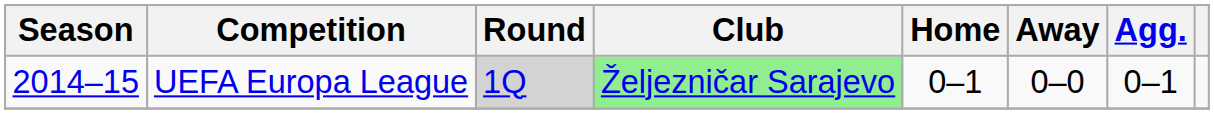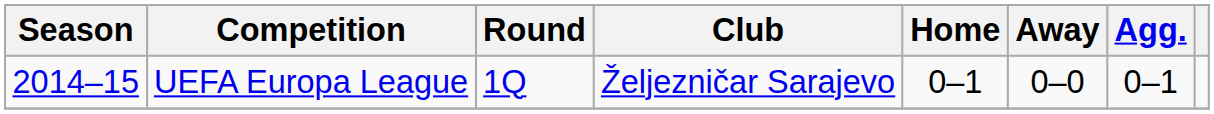UEFA Europa League | Round: lightgrey background -> no background
UEFA Europa League | Club: lightgreen background -> no background
